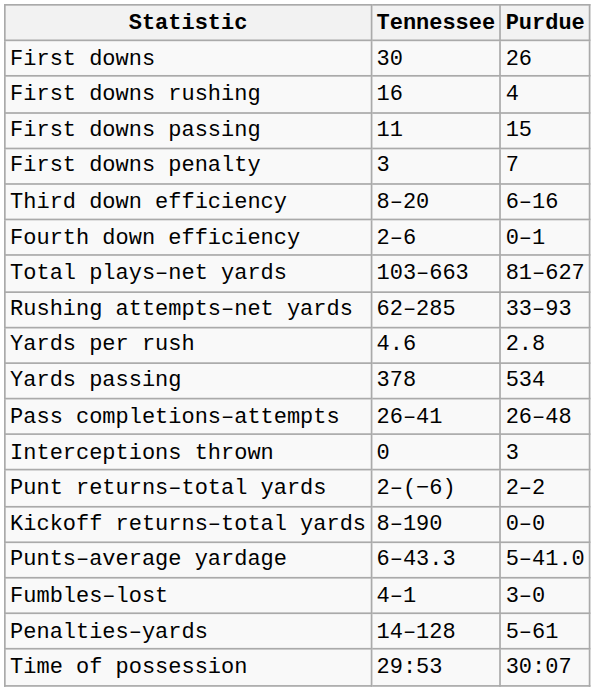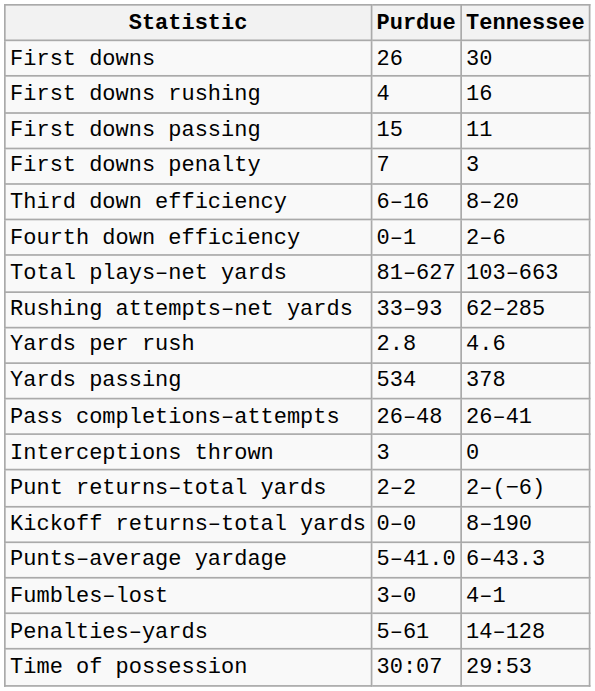columns swapped: Tennessee <-> Purdue
